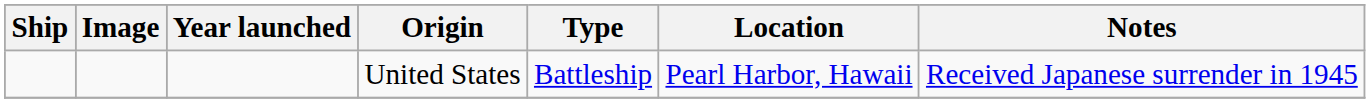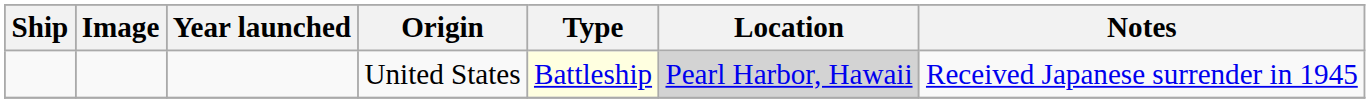United States | Type: no background -> lightyellow background
United States | Location: no background -> lightgrey background
